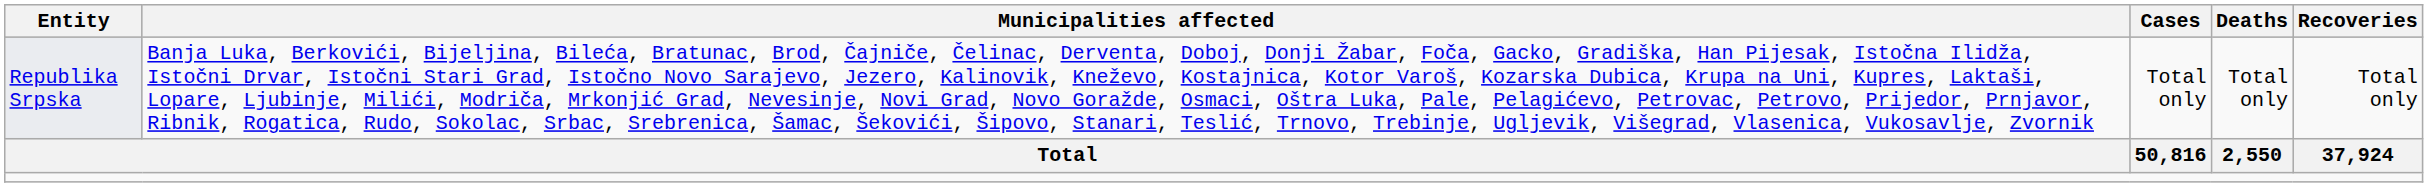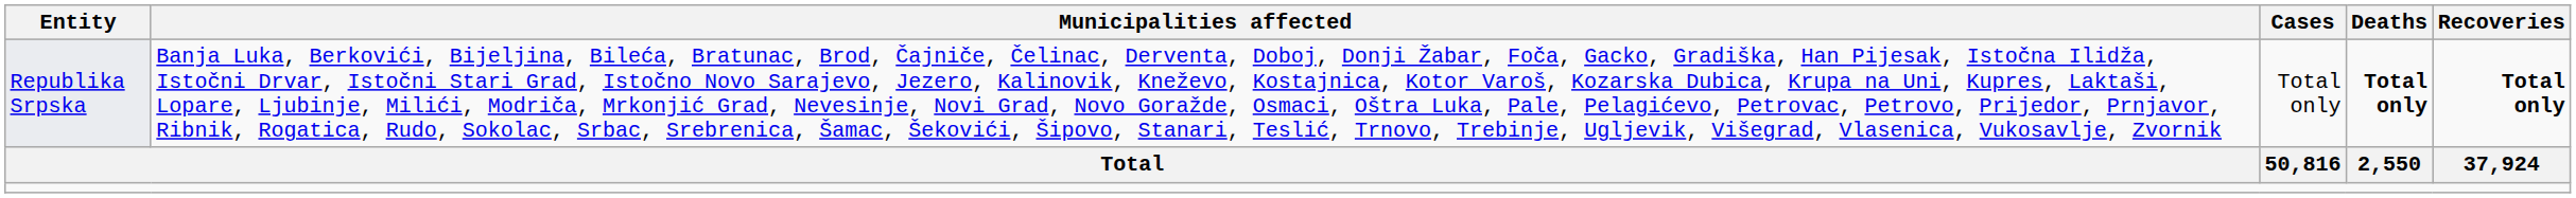row 2 | Deaths: normal -> bold
row 2 | Recoveries: normal -> bold
